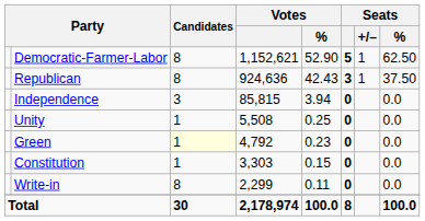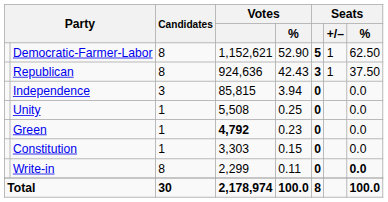Green | Candidates: lightyellow background -> no background
Green | Votes: normal -> bold
Write-in | Seats / %: normal -> bold
